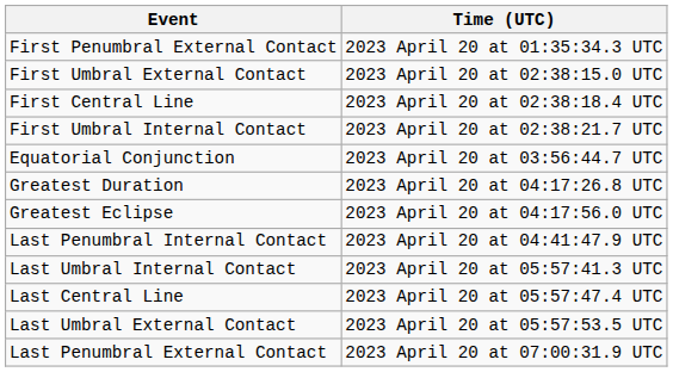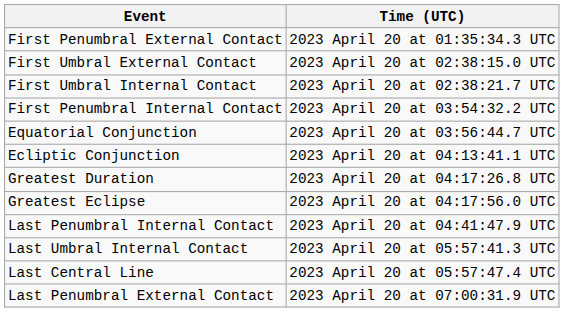- row: First Central Line | 2023 April 20 at 02:38:18.4 UTC
+ row: First Penumbral Internal Contact | 2023 April 20 at 03:54:32.2 UTC
+ row: Ecliptic Conjunction | 2023 April 20 at 04:13:41.1 UTC
- row: Last Umbral External Contact | 2023 April 20 at 05:57:53.5 UTC
